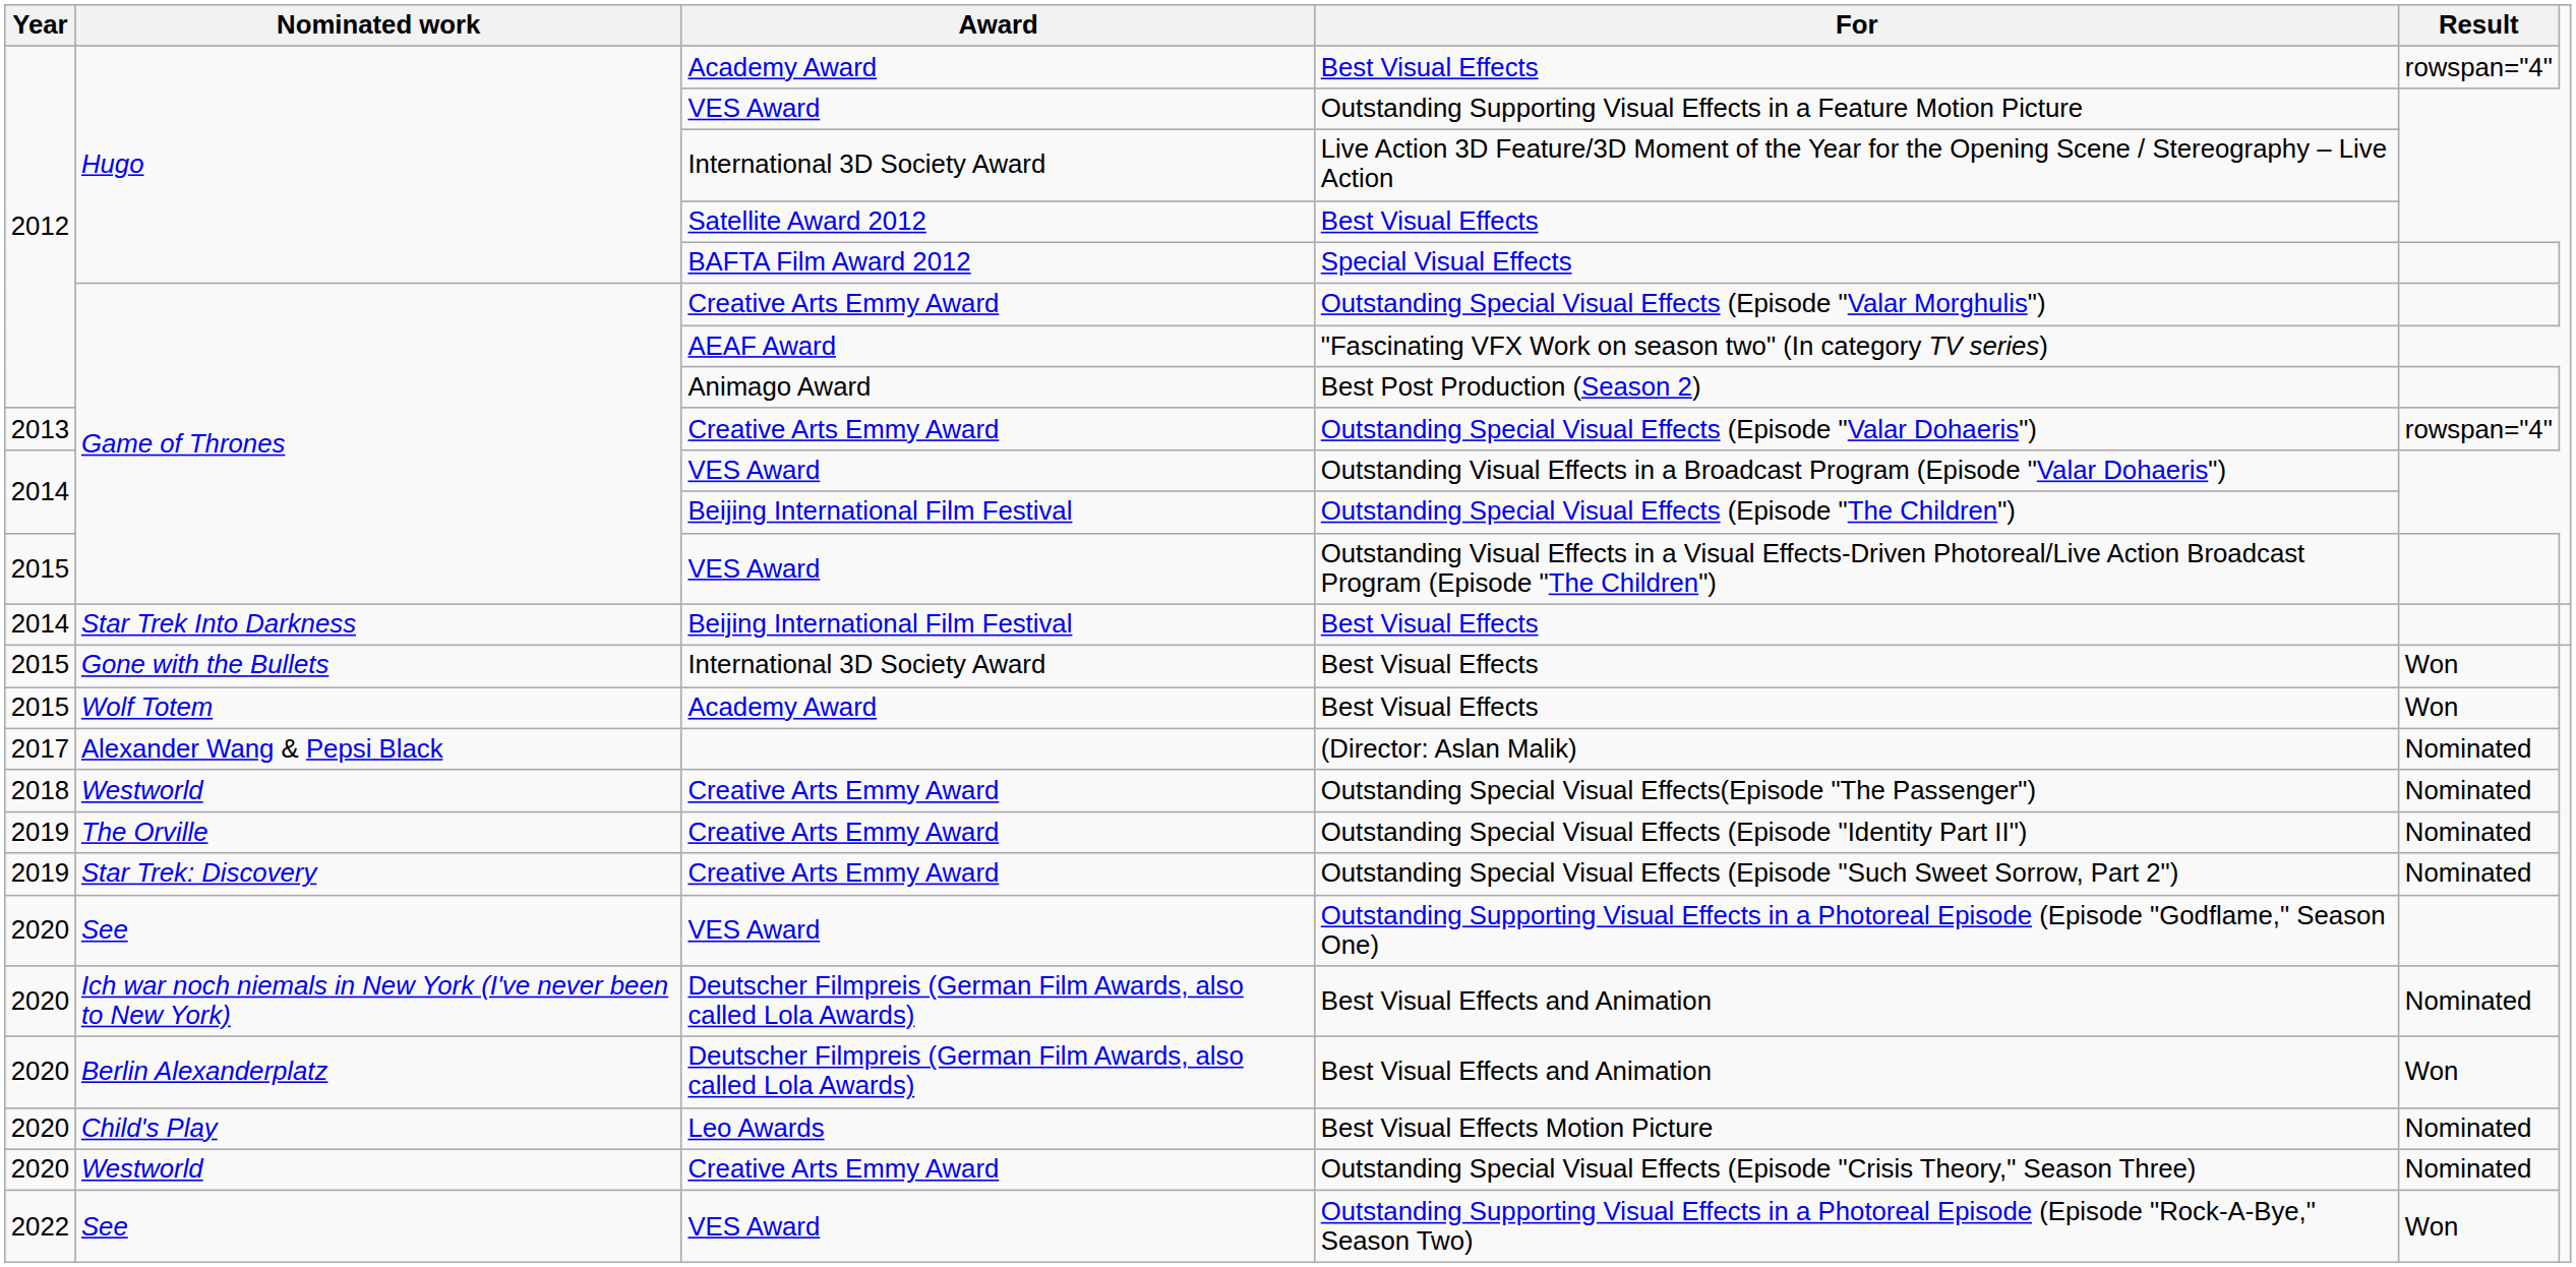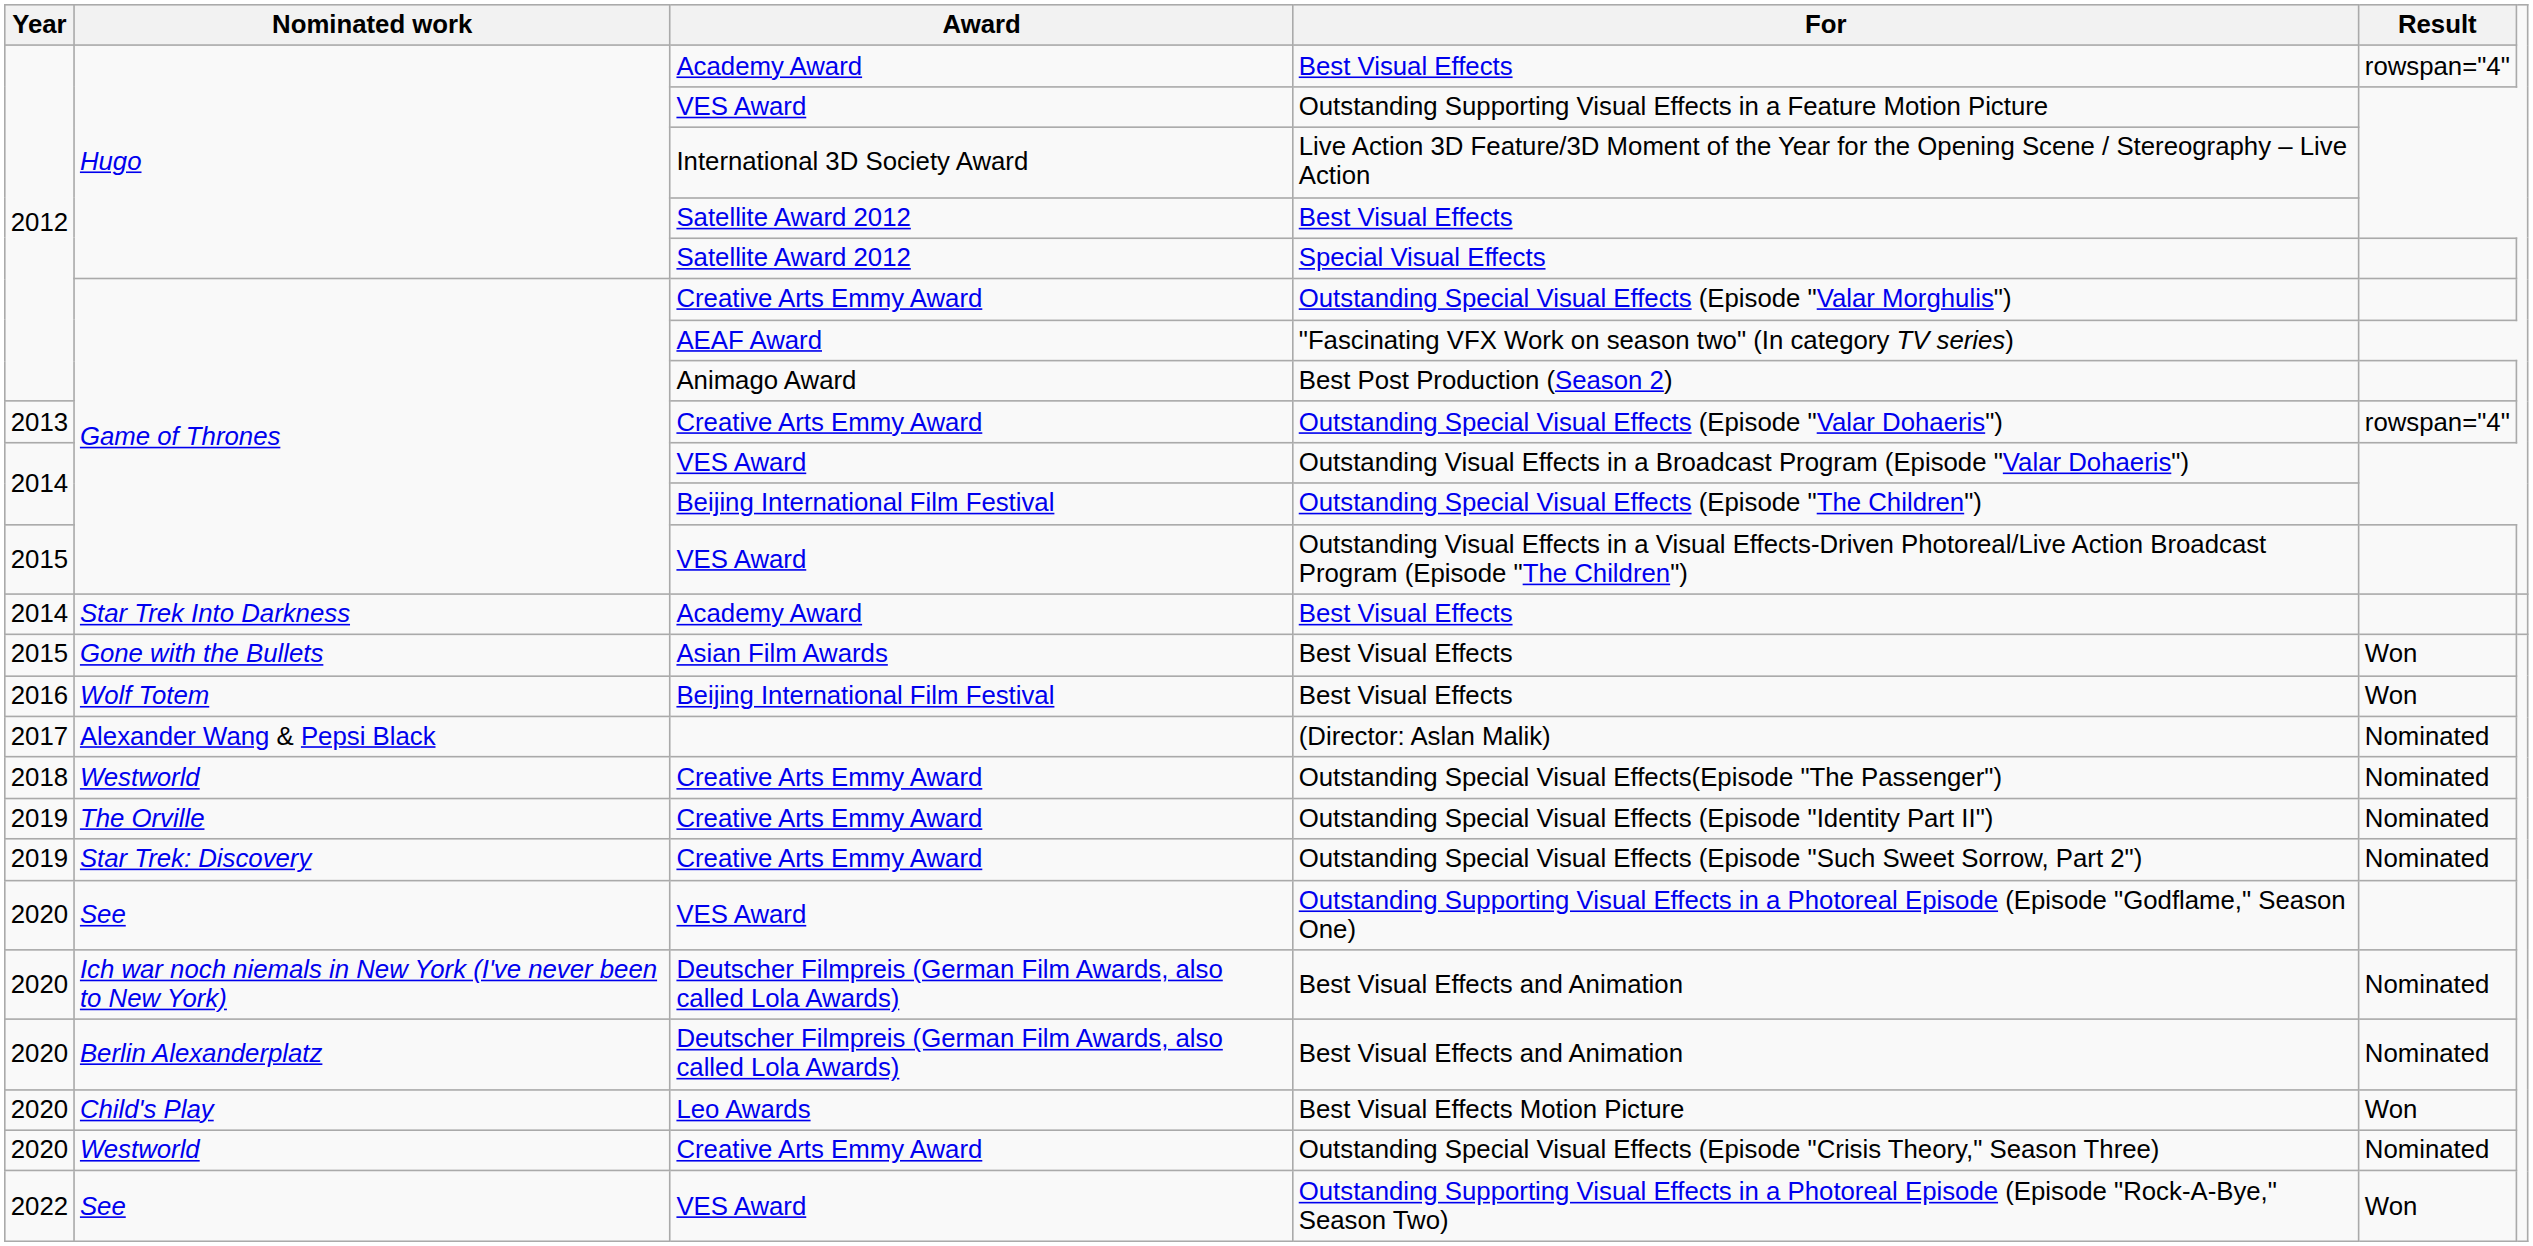Special Visual Effects | Award: BAFTA Film Award 2012 -> Satellite Award 2012
Star Trek Into Darkness / Best Visual Effects | Award: Beijing International Film Festival -> Academy Award
Gone with the Bullets / Best Visual Effects | Award: International 3D Society Award -> Asian Film Awards
Wolf Totem / Best Visual Effects | Year: 2015 -> 2016
Wolf Totem / Best Visual Effects | Award: Academy Award -> Beijing International Film Festival
Berlin Alexanderplatz / Best Visual Effects and Animation | Result: Won -> Nominated
Best Visual Effects Motion Picture | Result: Nominated -> Won
